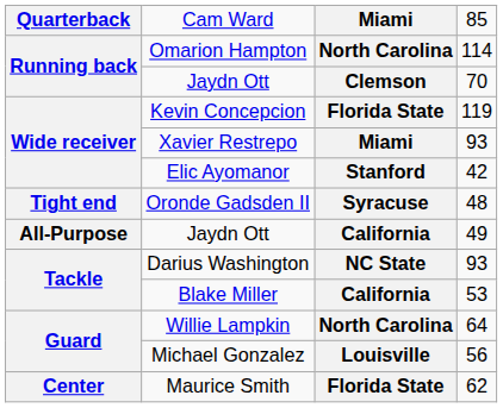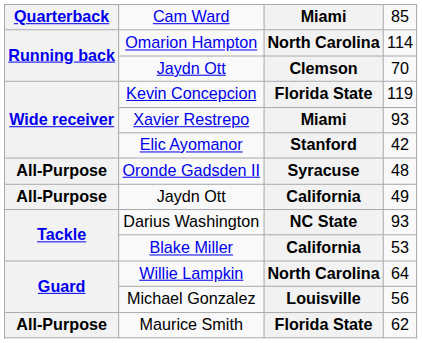Oronde Gadsden II | column 1: Tight end -> All-Purpose
Maurice Smith | column 1: Center -> All-Purpose
